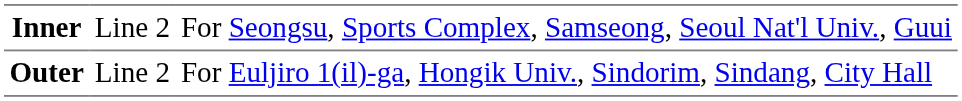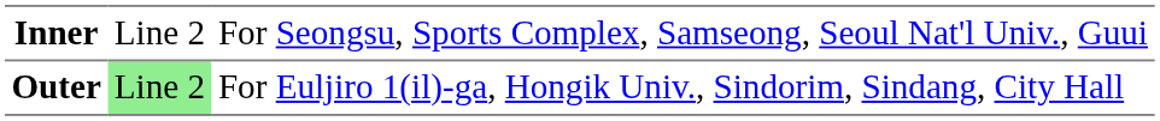Outer | column 2: no background -> lightgreen background
